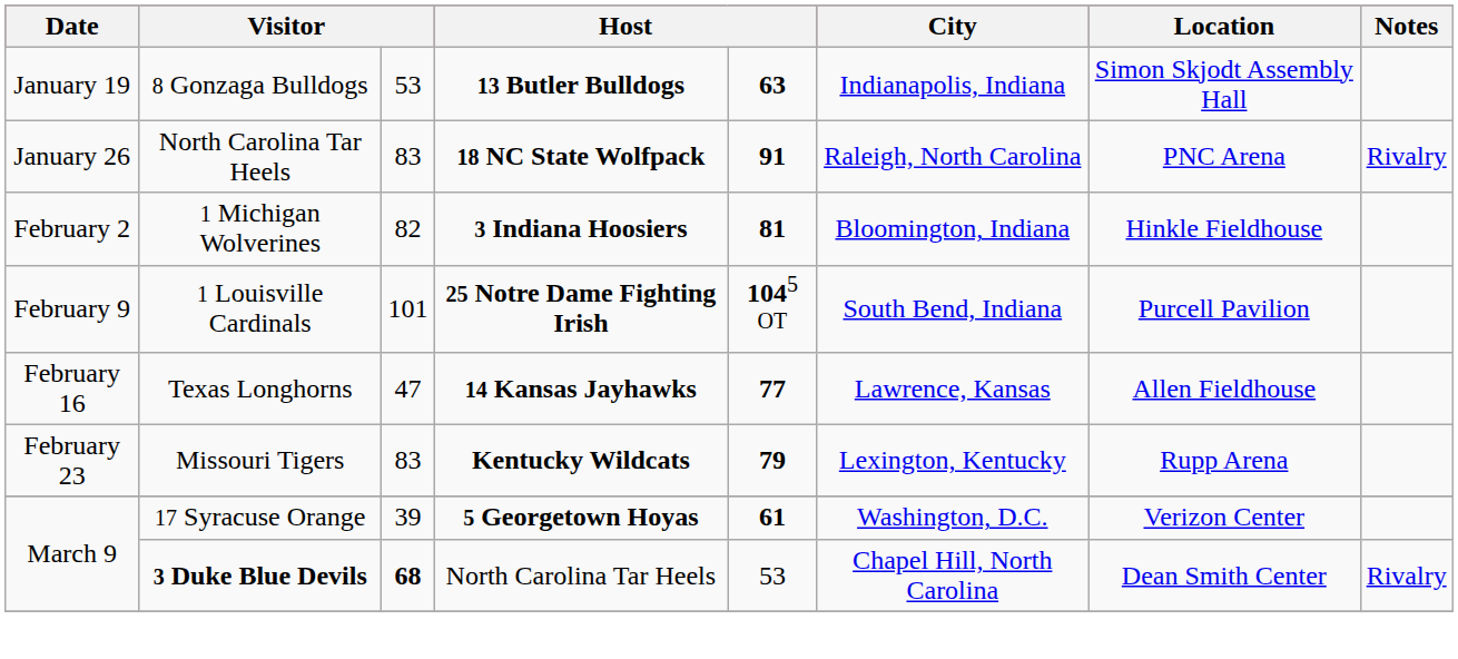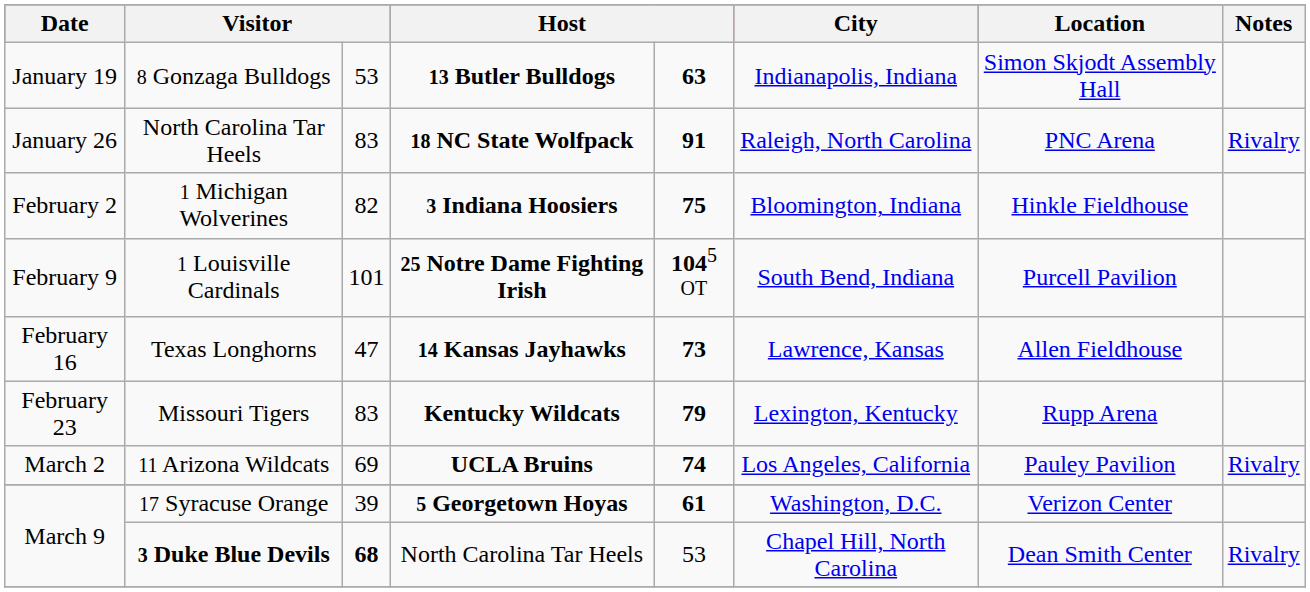1 Michigan Wolverines | column 5: 81 -> 75
Texas Longhorns | column 5: 77 -> 73
+ row: March 2 | 11 Arizona Wildcats | 69 | UCLA Bruins | 74 | Los Angeles, California | Pauley Pavilion | Rivalry
